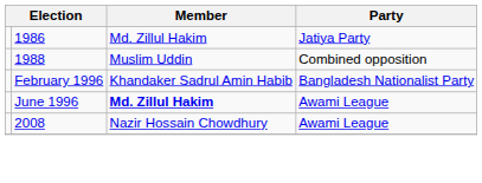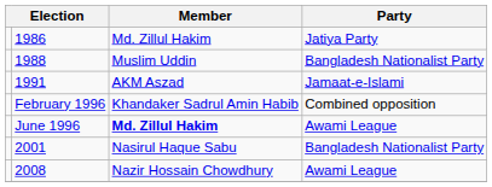1988 | Party: Combined opposition -> Bangladesh Nationalist Party
+ row: 1991 | AKM Aszad | Jamaat-e-Islami
February 1996 | Party: Bangladesh Nationalist Party -> Combined opposition
+ row: 2001 | Nasirul Haque Sabu | Bangladesh Nationalist Party
